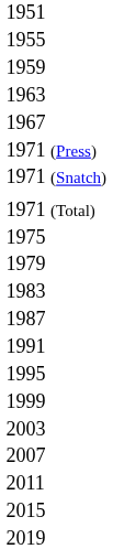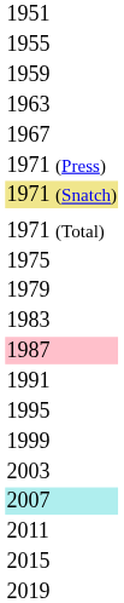1971 (Snatch) | column 1: no background -> khaki background
1987 | column 1: no background -> pink background
2007 | column 1: no background -> paleturquoise background
